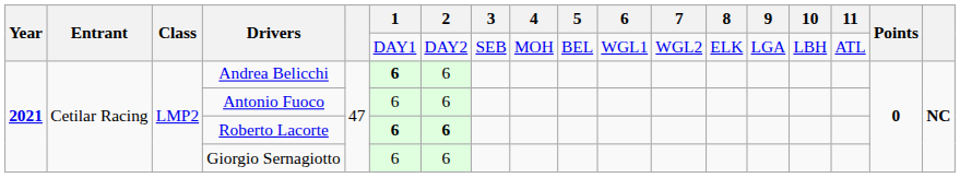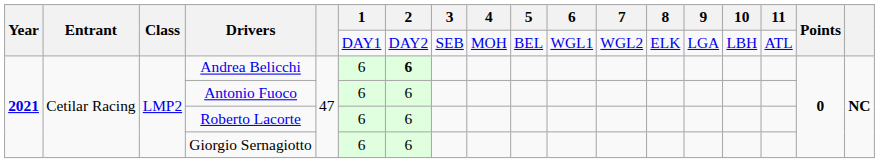Andrea Belicchi | 1: bold -> normal
Andrea Belicchi | 2: normal -> bold
Roberto Lacorte | 1: bold -> normal
Roberto Lacorte | 2: bold -> normal
